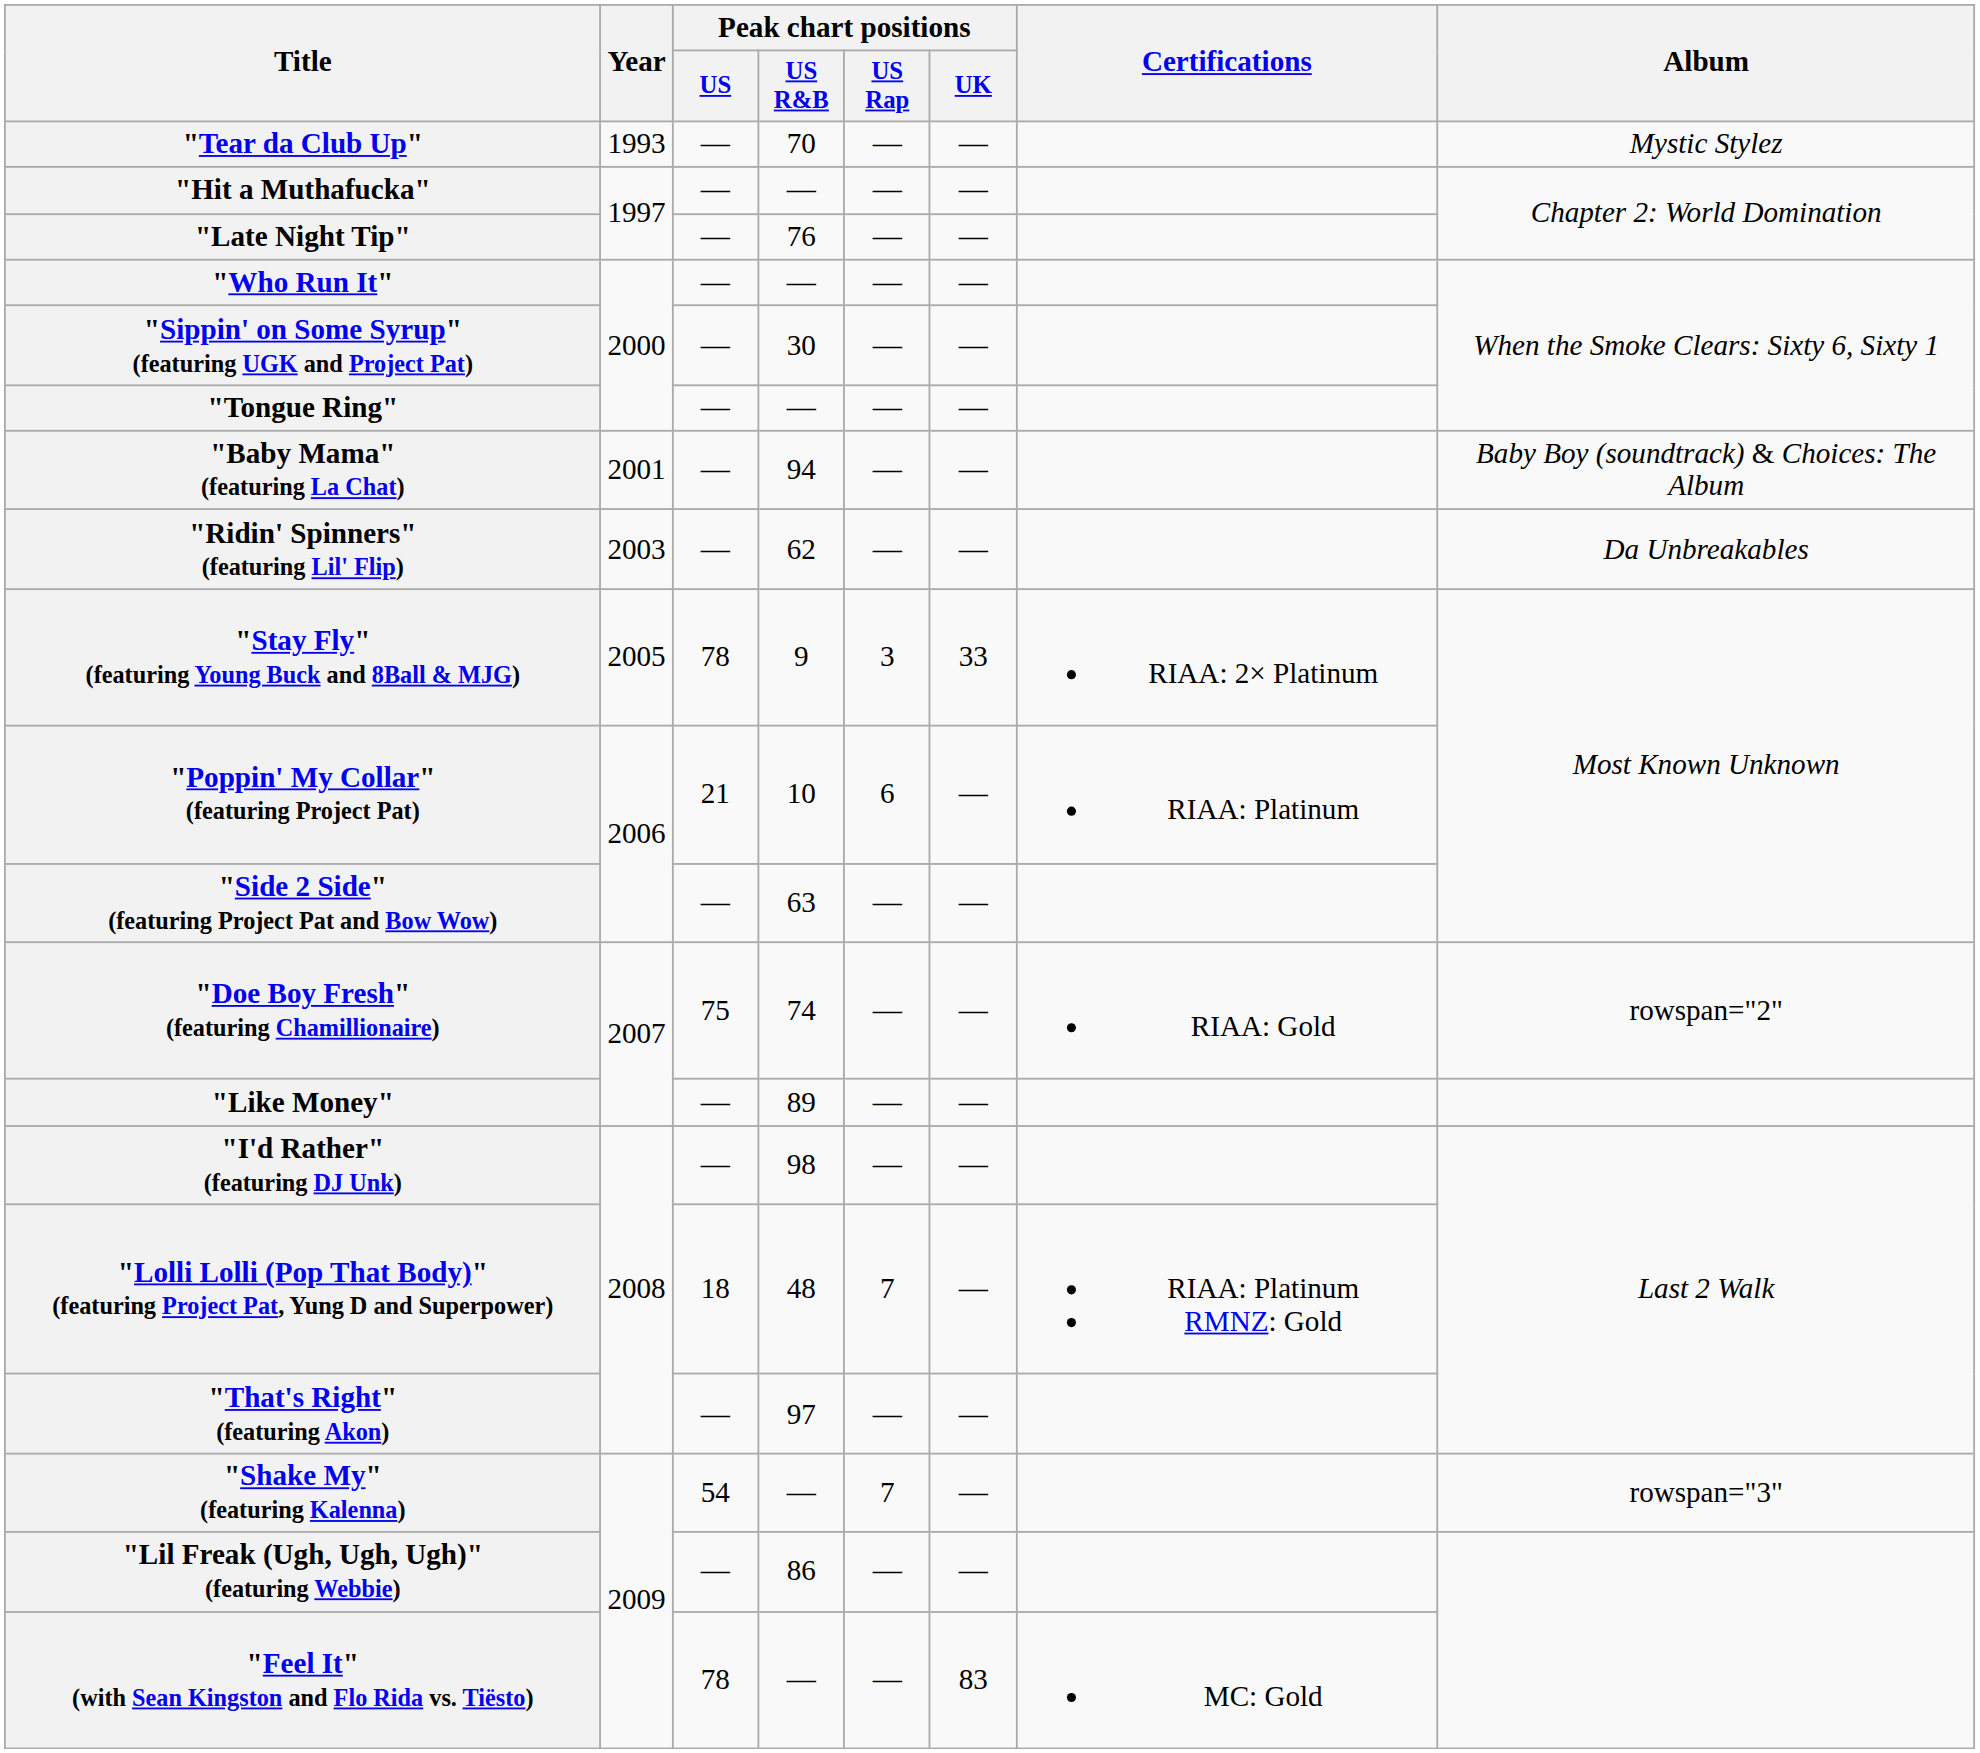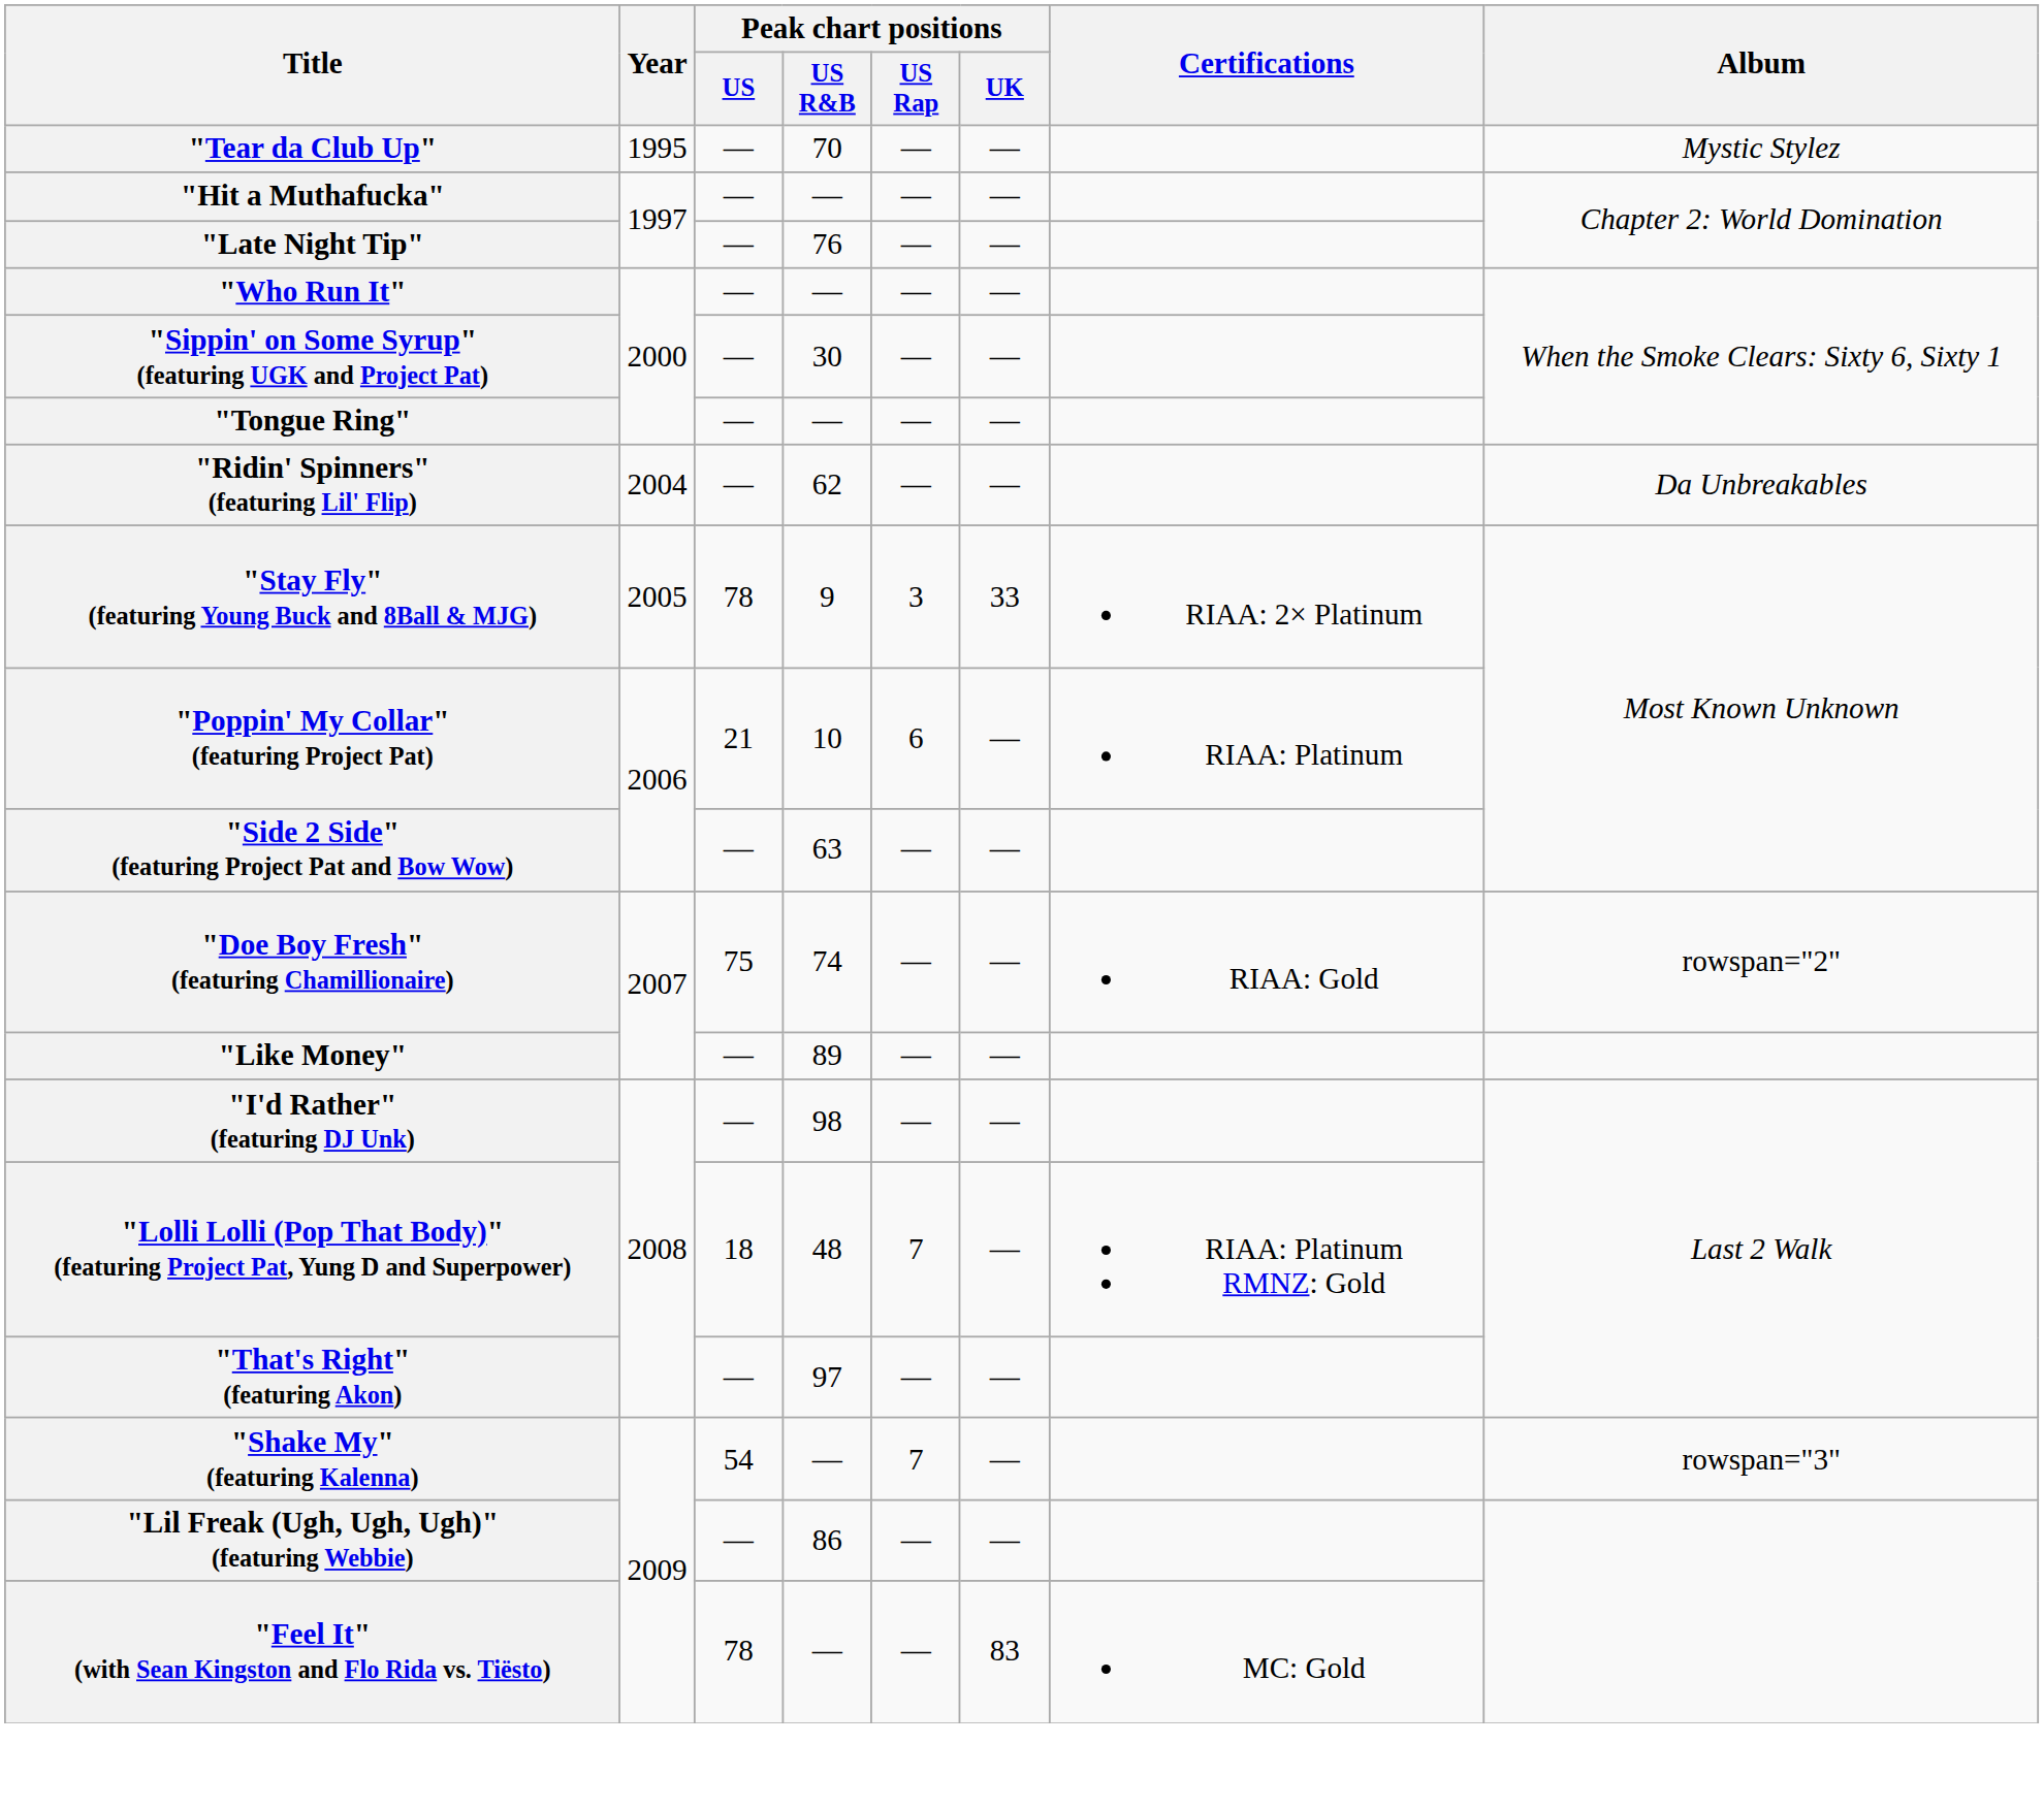"Tear da Club Up" | Year: 1993 -> 1995
- row: "Baby Mama" (featuring La Chat) | 2001 | — | 94 | — | — | Baby Boy (soundtrack) & Choices: The Album
"Ridin' Spinners" (featuring Lil' Flip) | Year: 2003 -> 2004
